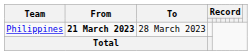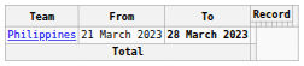Philippines | From: bold -> normal
Philippines | To: normal -> bold
